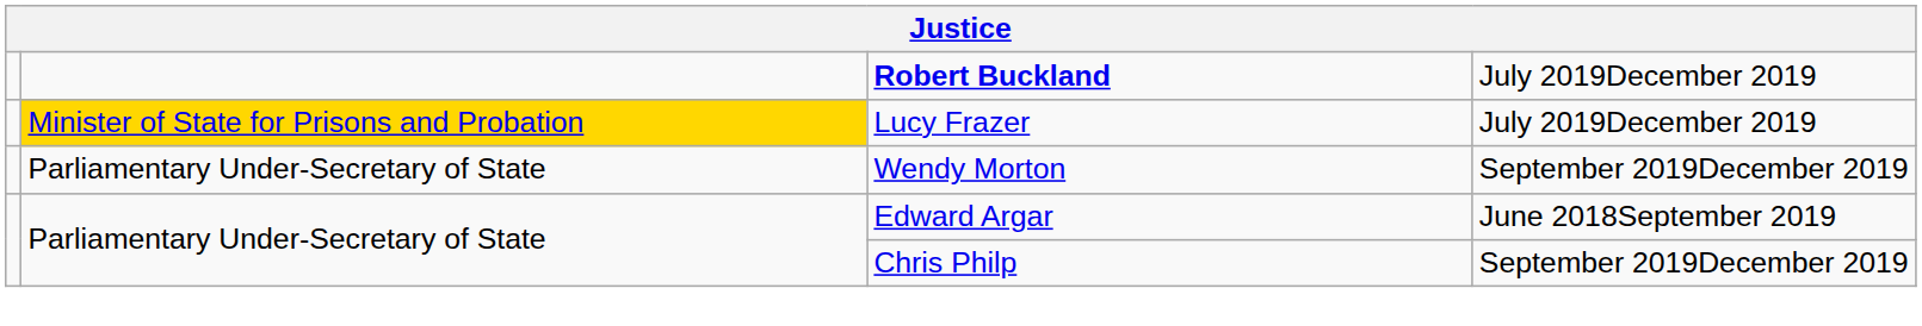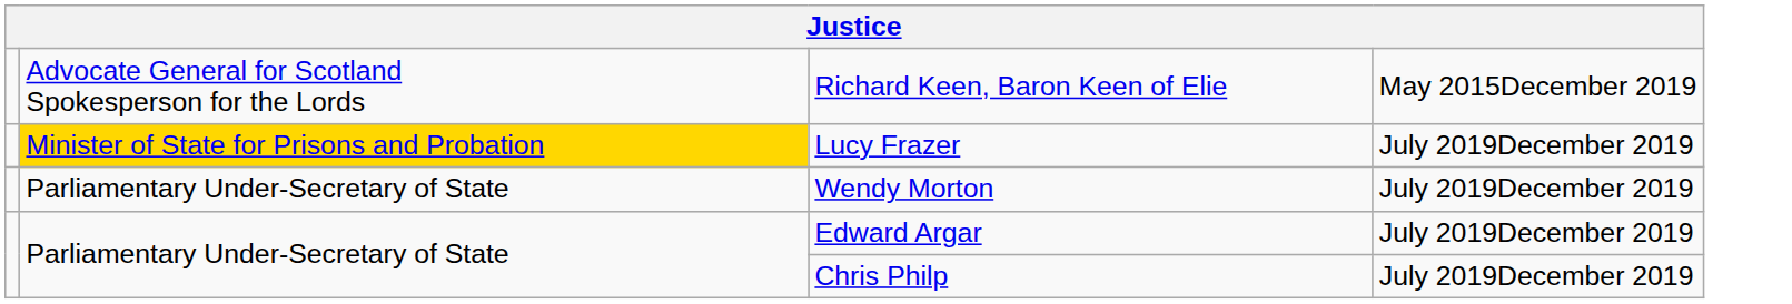- row: Robert Buckland | July 2019December 2019
+ row: Advocate General for Scotland Spokesperson for the Lords | Richard Keen, Baron Keen of Elie | May 2015December 2019
Wendy Morton | column 4: September 2019December 2019 -> July 2019December 2019
Edward Argar | column 4: June 2018September 2019 -> July 2019December 2019
Chris Philp | column 4: September 2019December 2019 -> July 2019December 2019
